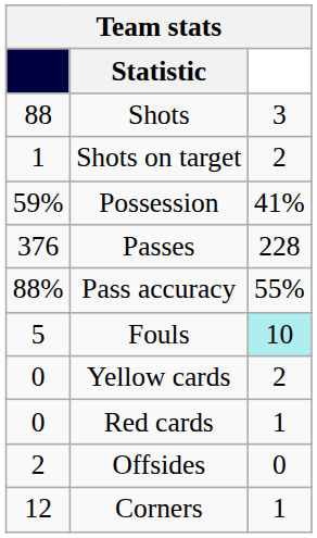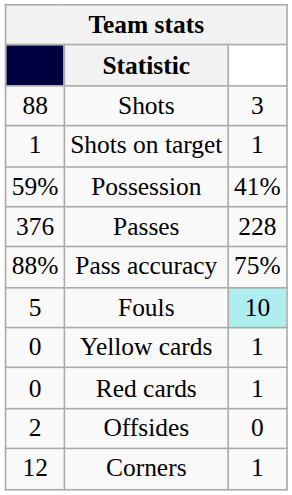Shots on target | column 3: 2 -> 1
Pass accuracy | column 3: 55% -> 75%
Yellow cards | column 3: 2 -> 1
